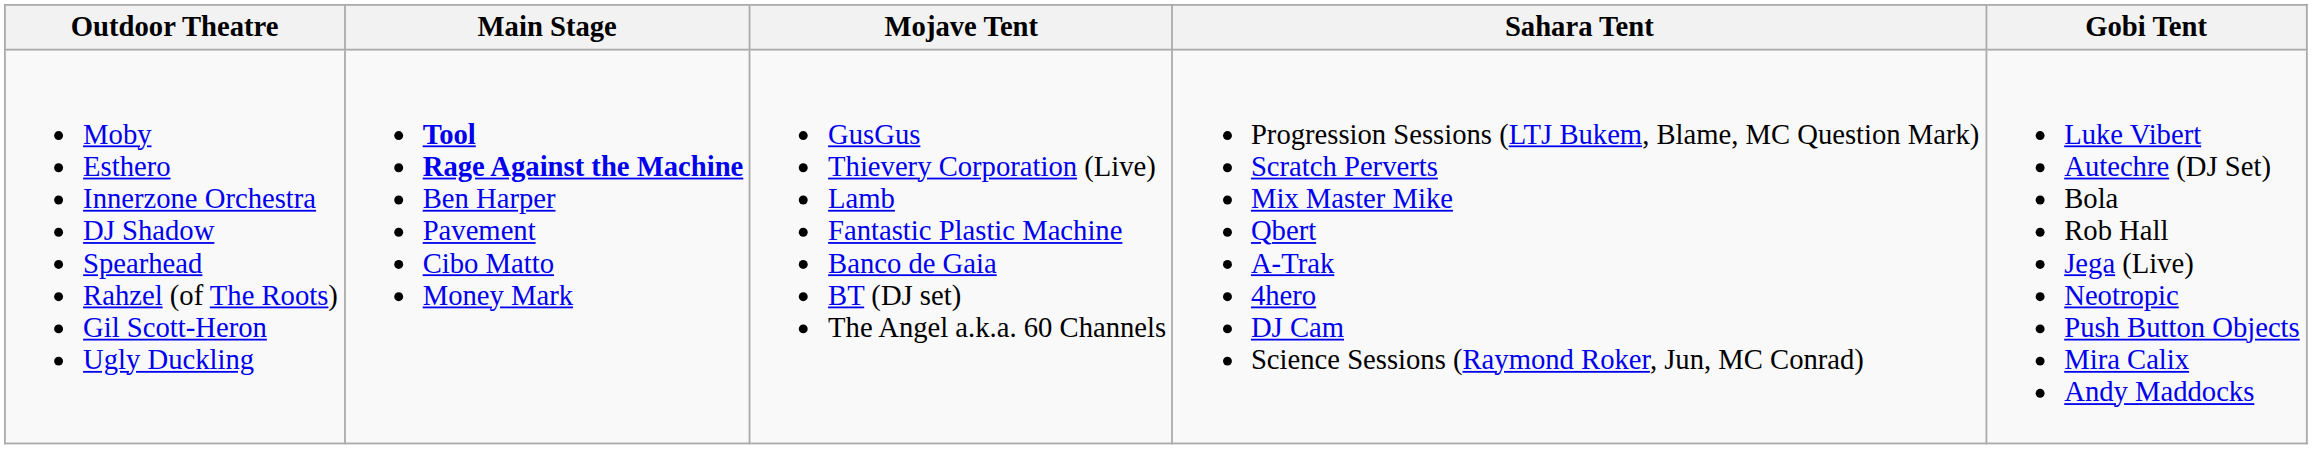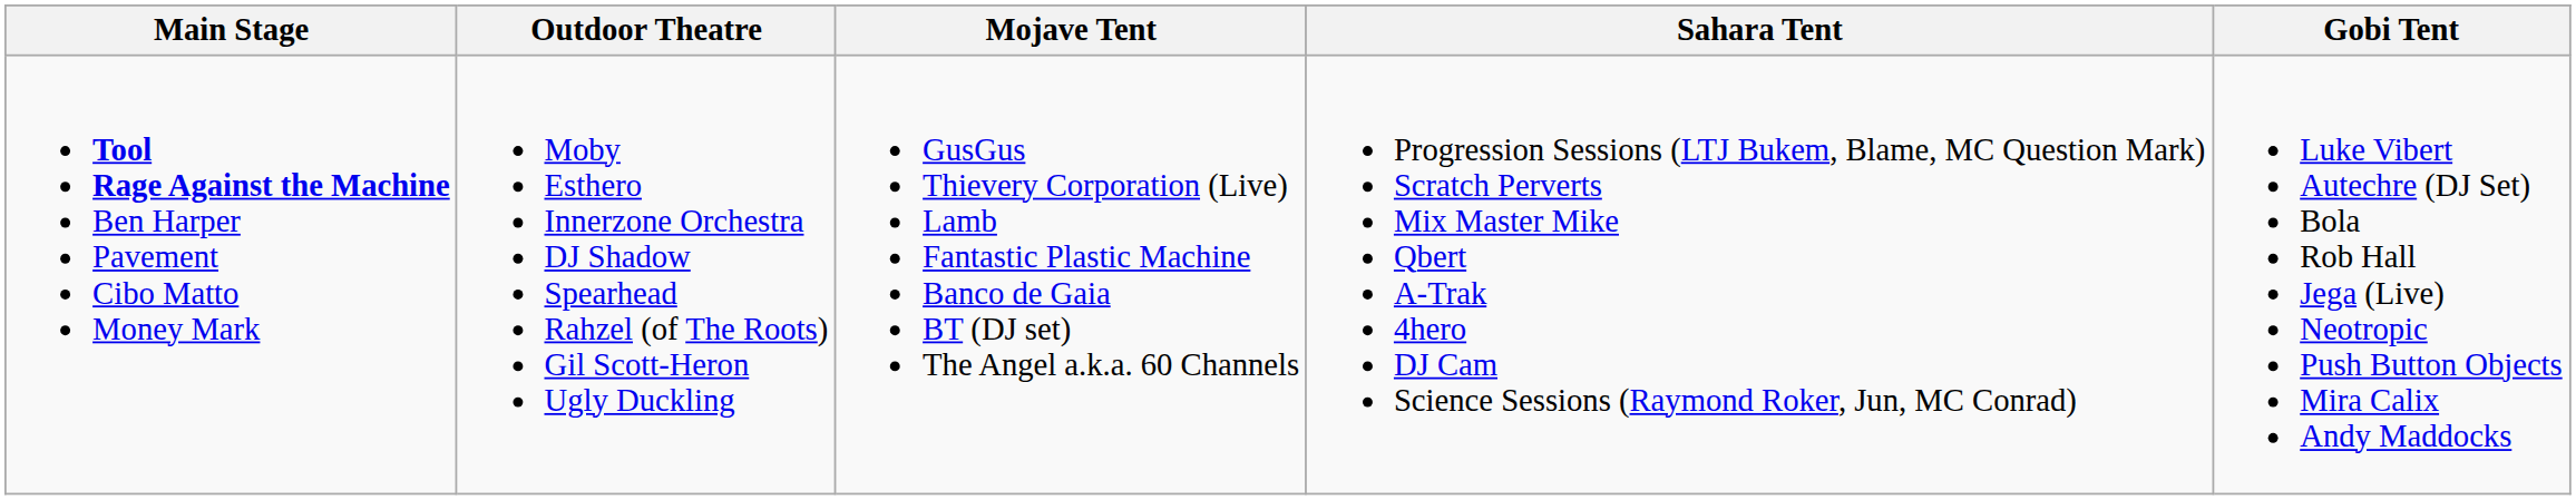columns swapped: Main Stage <-> Outdoor Theatre
